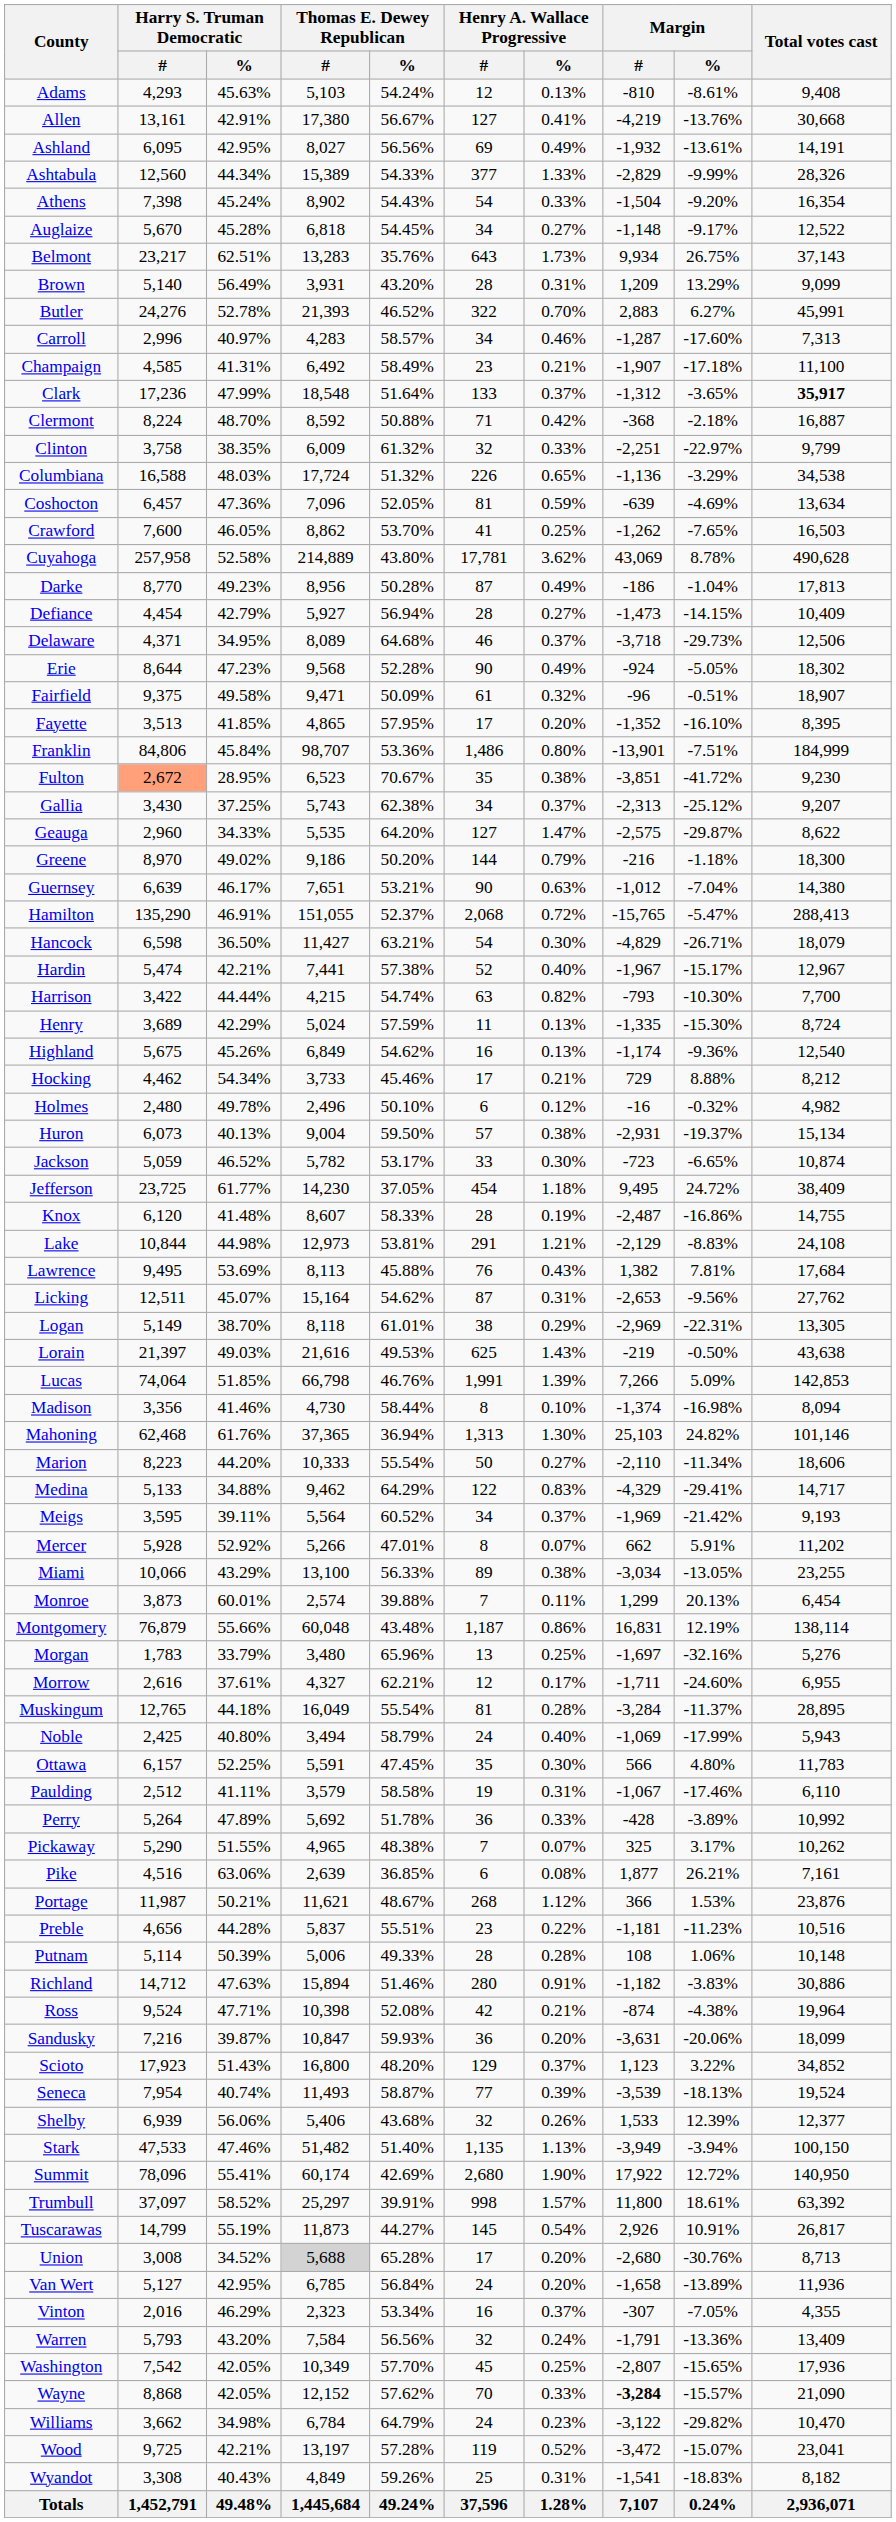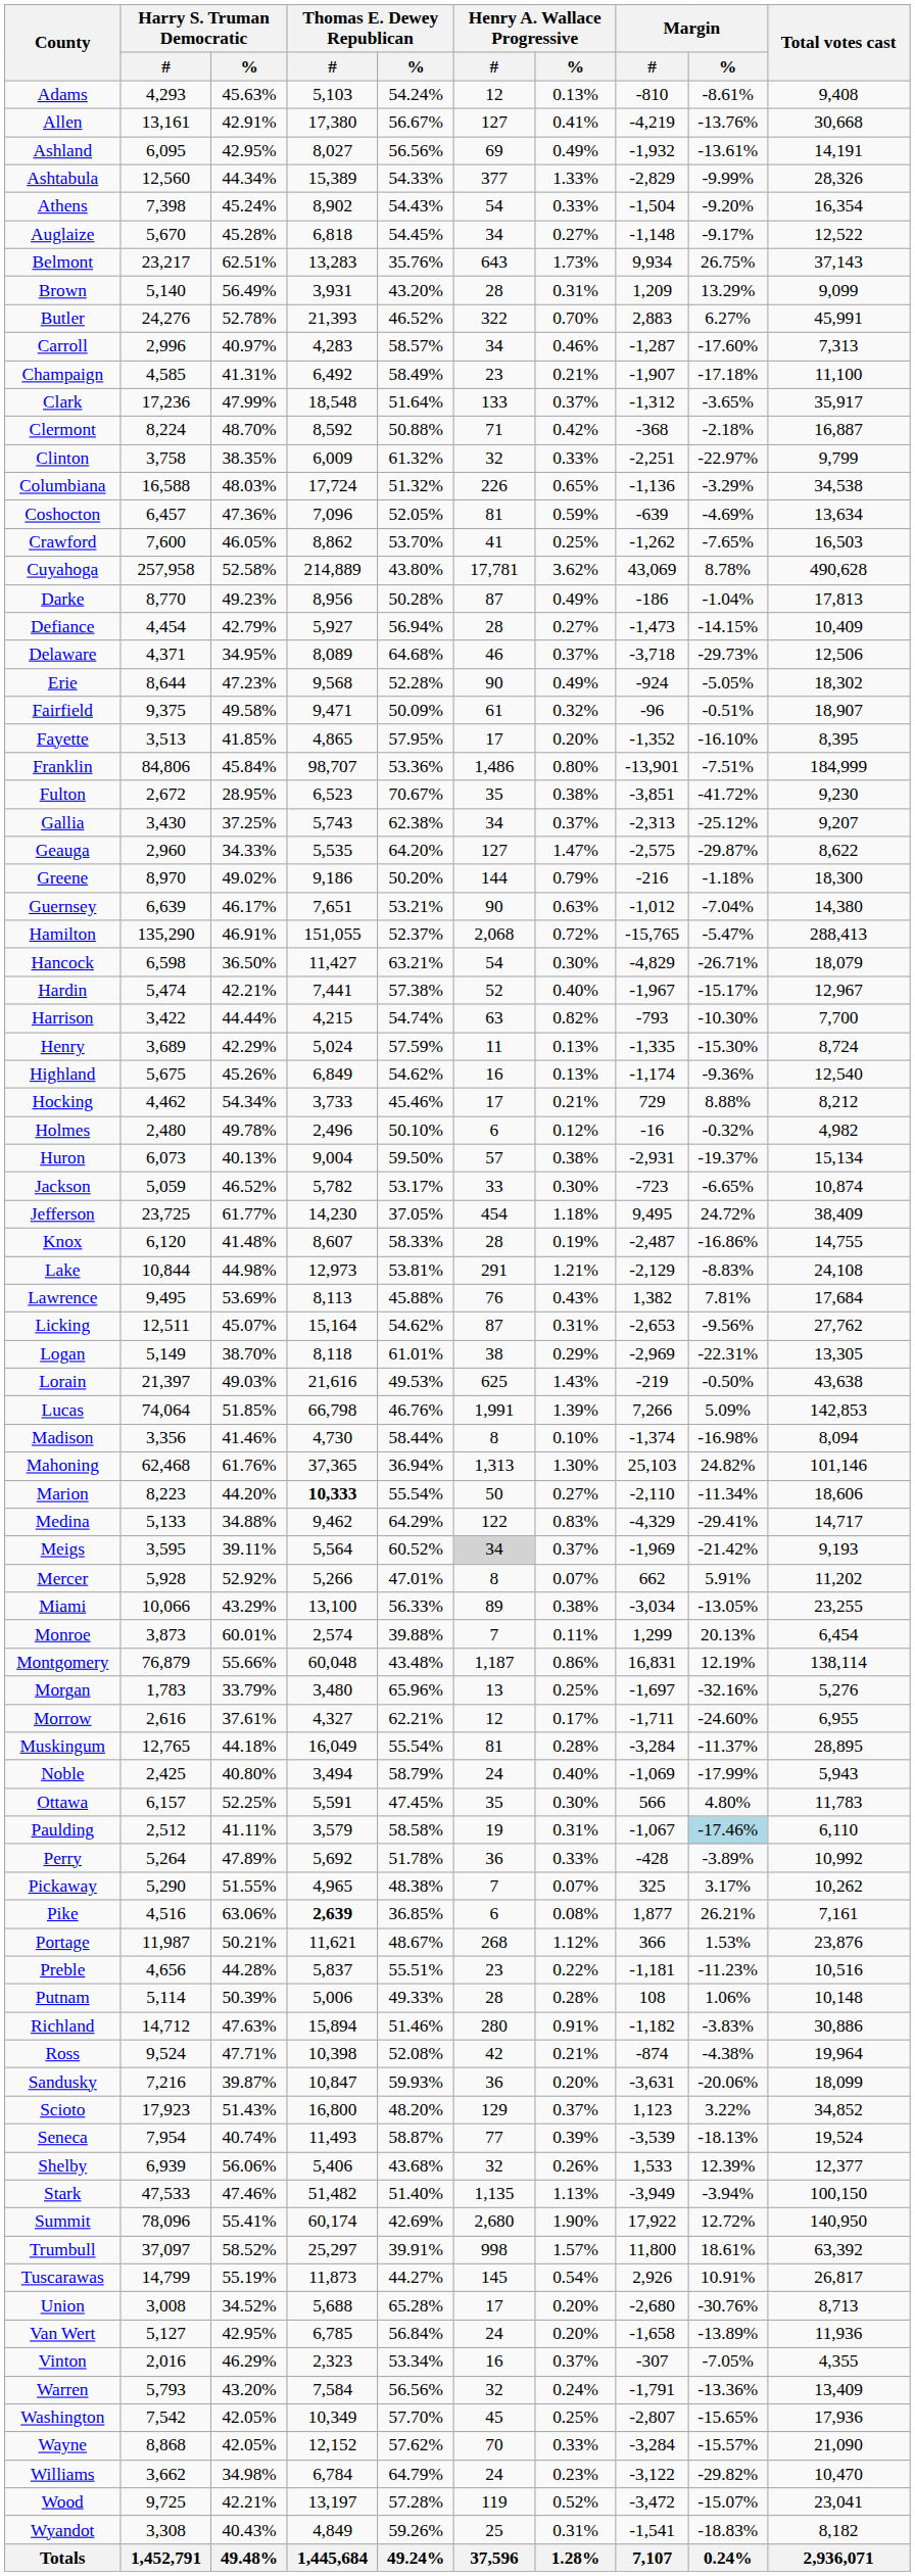Clark | Total votes cast: bold -> normal
Fulton | Harry S. Truman Democratic / #: lightsalmon background -> no background
Marion | Thomas E. Dewey Republican / #: normal -> bold
Meigs | Henry A. Wallace Progressive / #: no background -> lightgrey background
Paulding | Margin / %: no background -> lightblue background
Pike | Thomas E. Dewey Republican / #: normal -> bold
Union | Thomas E. Dewey Republican / #: lightgrey background -> no background
Wayne | Margin / #: bold -> normal
